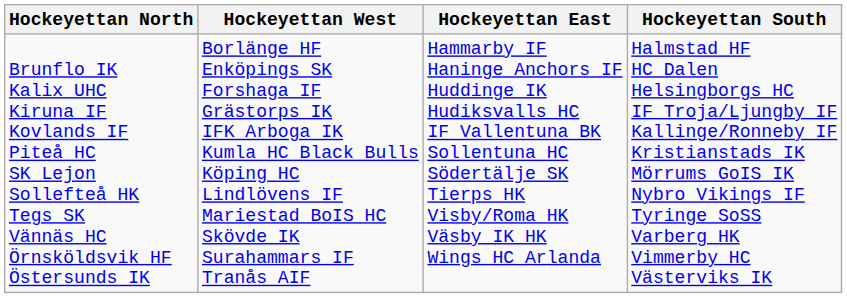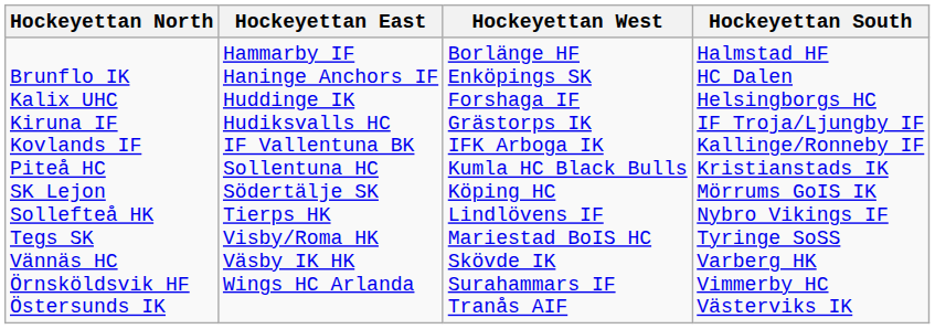columns swapped: Hockeyettan East <-> Hockeyettan West
